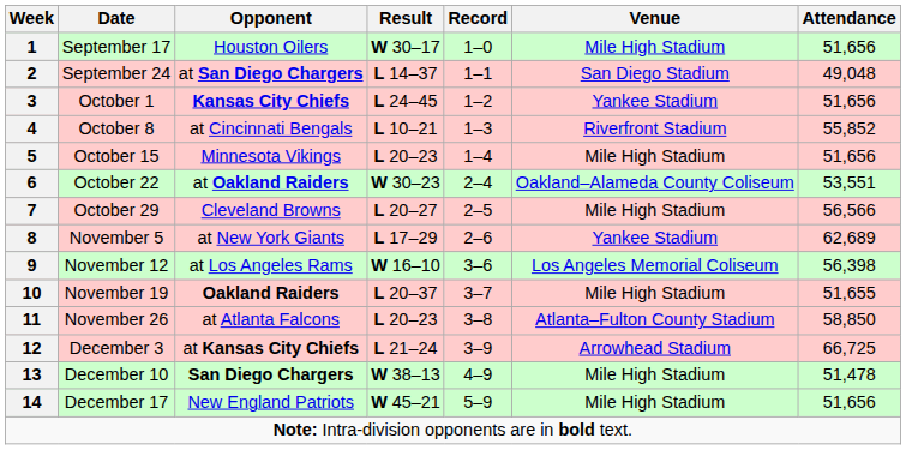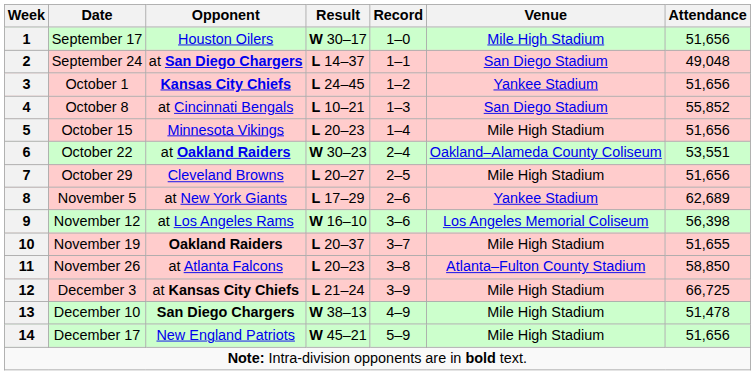4 | Venue: Riverfront Stadium -> San Diego Stadium
7 | Attendance: 56,566 -> 51,656
12 | Venue: Arrowhead Stadium -> Mile High Stadium
